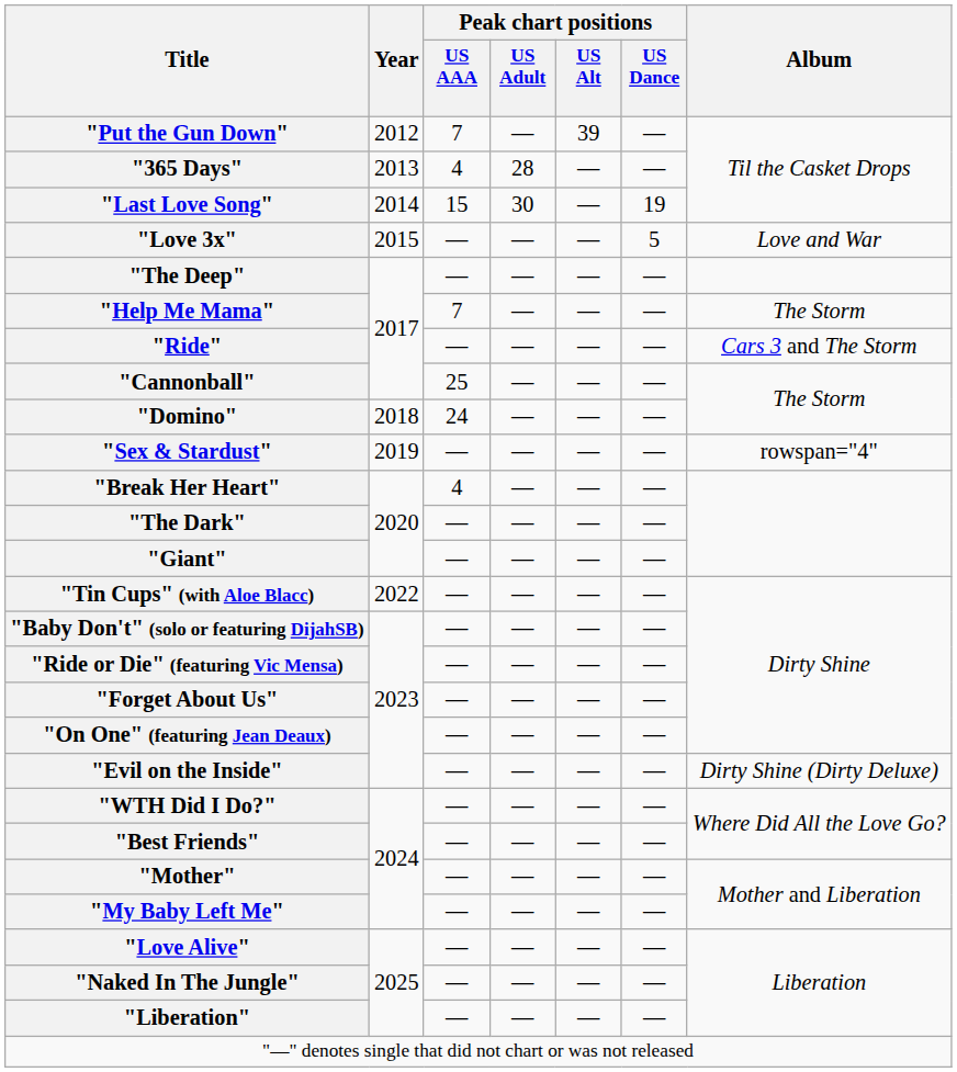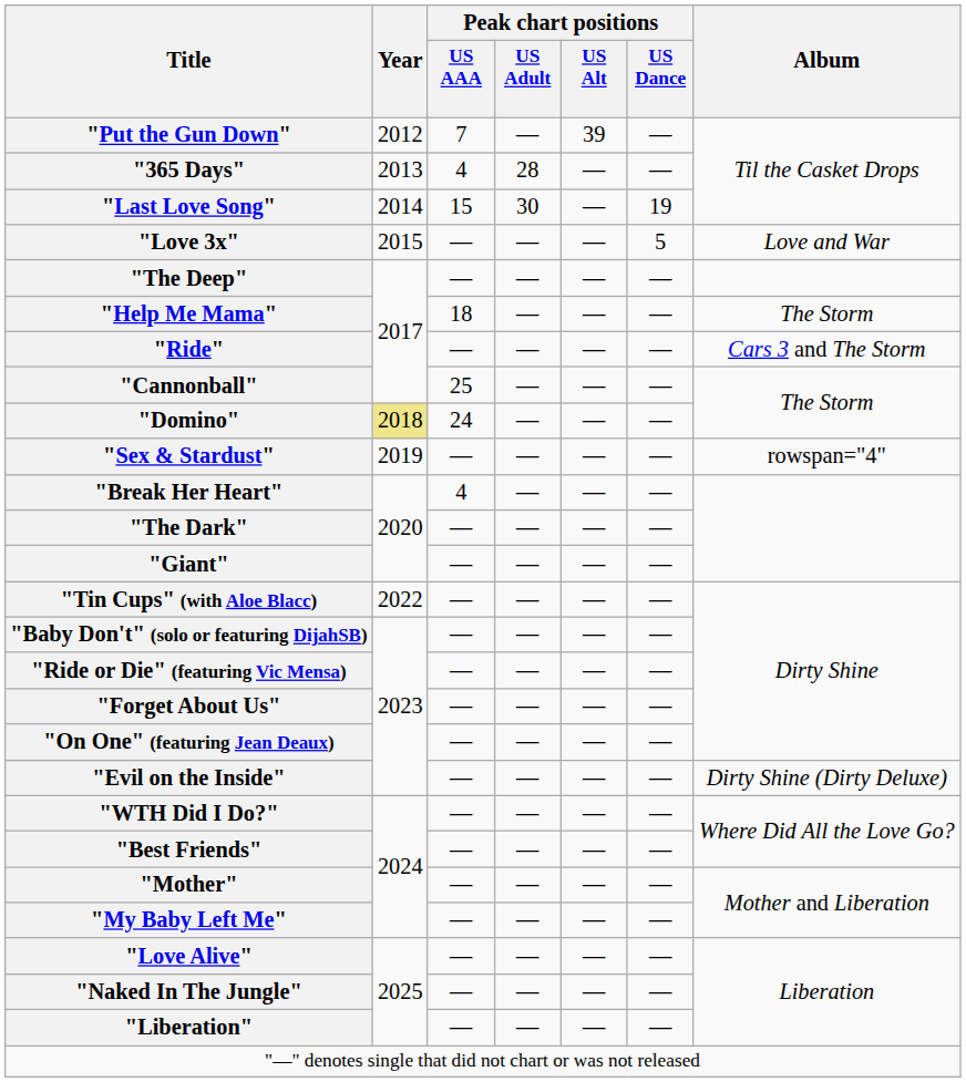"Help Me Mama" | Peak chart positions / US AAA: 7 -> 18
"Domino" | Year: no background -> khaki background
